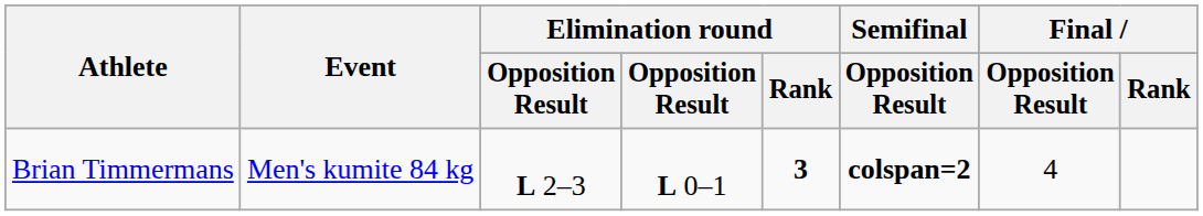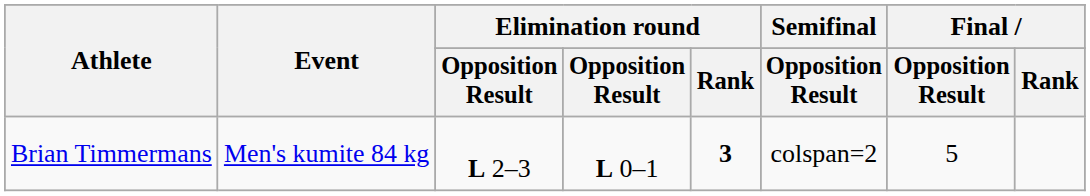Brian Timmermans | Semifinal / Opposition Result: bold -> normal
Brian Timmermans | Final / Opposition Result: 4 -> 5
